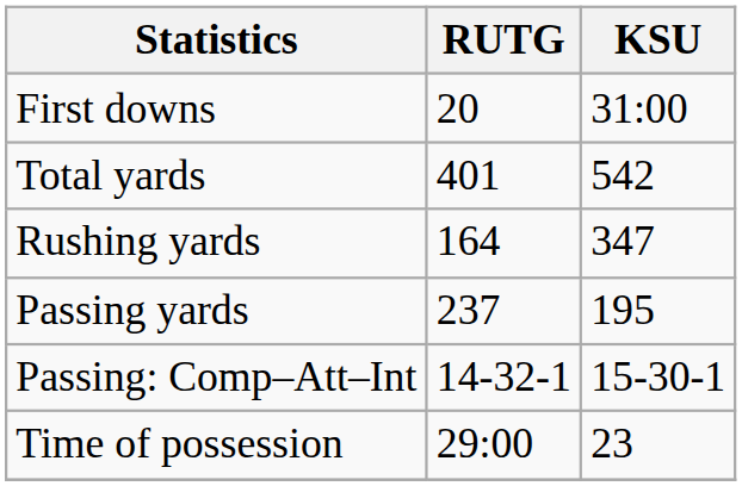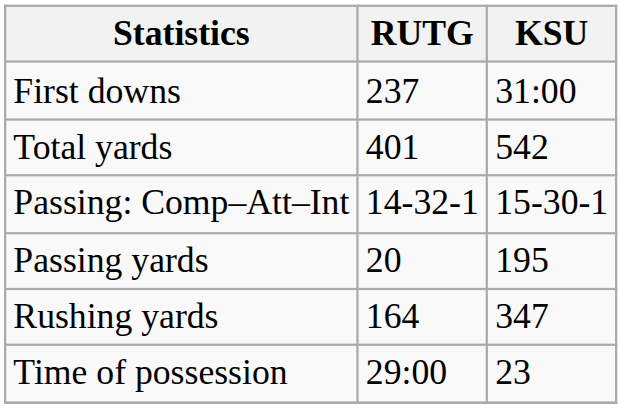First downs | RUTG: 20 -> 237
rows swapped: Rushing yards <-> Passing: Comp–Att–Int
Passing yards | RUTG: 237 -> 20
